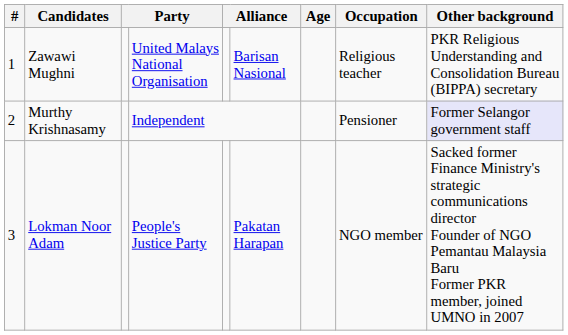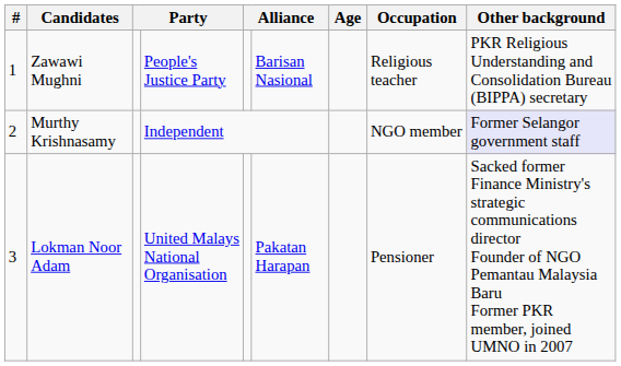Zawawi Mughni | column 4: United Malays National Organisation -> People's Justice Party
Murthy Krishnasamy | Occupation: Pensioner -> NGO member
Lokman Noor Adam | column 4: People's Justice Party -> United Malays National Organisation
Lokman Noor Adam | Occupation: NGO member -> Pensioner
